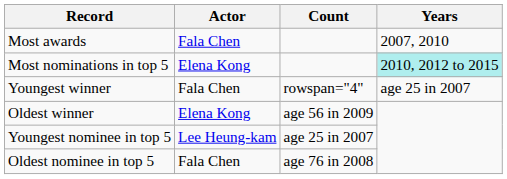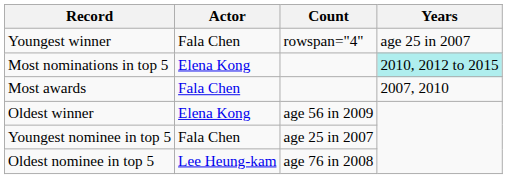rows swapped: Most awards <-> Youngest winner
Youngest nominee in top 5 | Actor: Lee Heung-kam -> Fala Chen
Oldest nominee in top 5 | Actor: Fala Chen -> Lee Heung-kam
